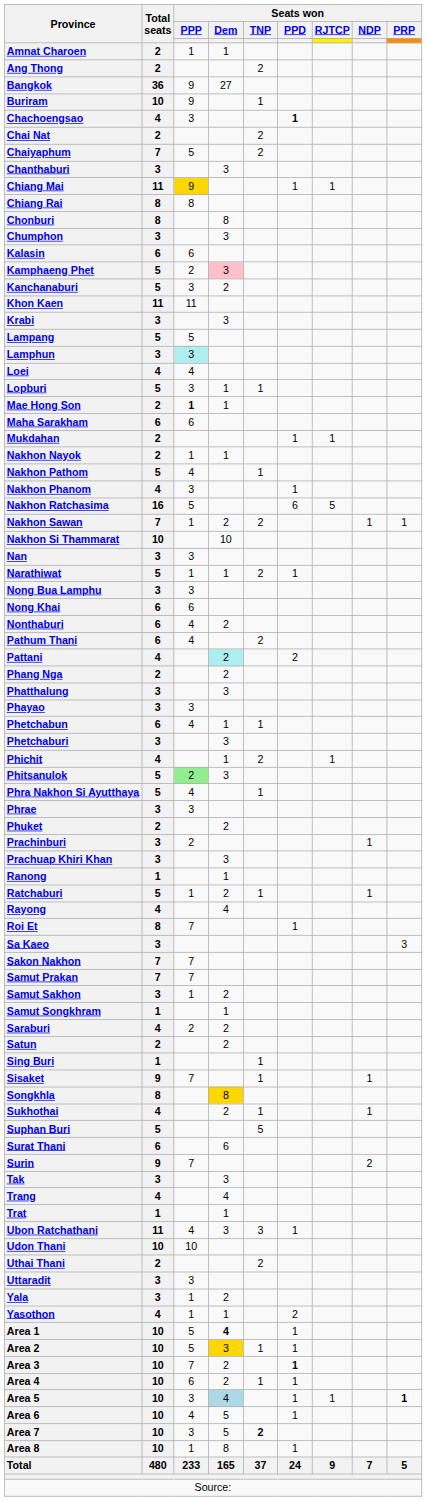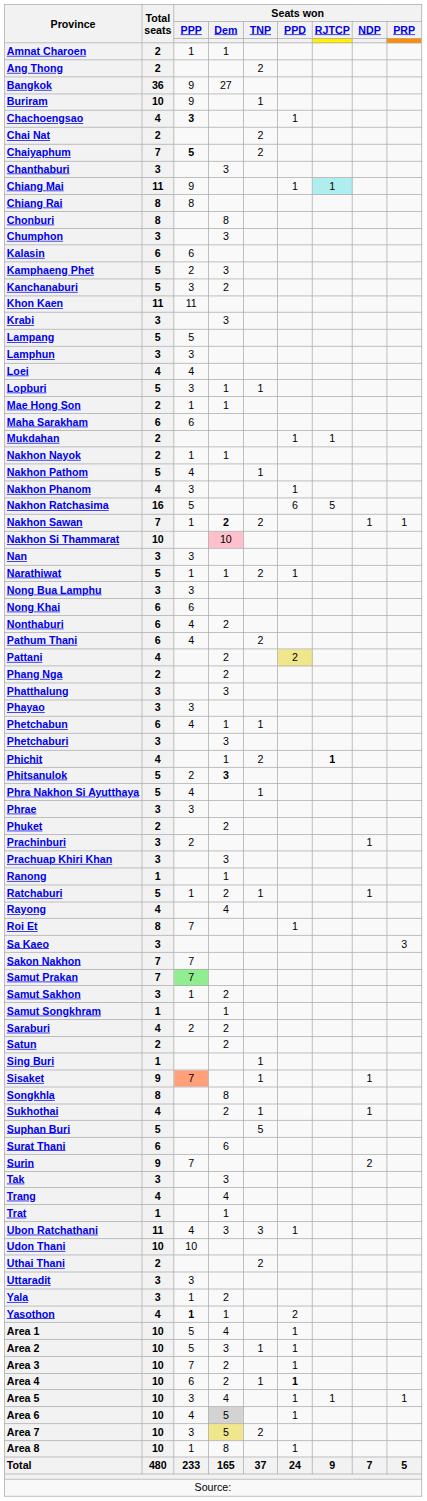Chachoengsao | Seats won / PPP: normal -> bold
Chachoengsao | Seats won / PPD: bold -> normal
Chaiyaphum | Seats won / PPP: normal -> bold
Chiang Mai | Seats won / PPP: gold background -> no background
Chiang Mai | Seats won / RJTCP: no background -> paleturquoise background
Kamphaeng Phet | Seats won / Dem: pink background -> no background
Lamphun | Seats won / PPP: paleturquoise background -> no background
Mae Hong Son | Seats won / PPP: bold -> normal
Nakhon Sawan | Seats won / Dem: normal -> bold
Nakhon Si Thammarat | Seats won / Dem: no background -> pink background
Pattani | Seats won / Dem: paleturquoise background -> no background
Pattani | Seats won / PPD: no background -> khaki background
Phichit | Seats won / RJTCP: normal -> bold
Phitsanulok | Seats won / PPP: lightgreen background -> no background
Phitsanulok | Seats won / Dem: normal -> bold
Samut Prakan | Seats won / PPP: no background -> lightgreen background
Sisaket | Seats won / PPP: no background -> lightsalmon background
Songkhla | Seats won / Dem: gold background -> no background
Yasothon | Seats won / PPP: normal -> bold
Area 1 | Seats won / Dem: bold -> normal
Area 2 | Seats won / Dem: gold background -> no background
Area 3 | Seats won / PPD: bold -> normal
Area 4 | Seats won / PPD: normal -> bold
Area 5 | Seats won / Dem: lightblue background -> no background
Area 5 | Seats won / PRP: bold -> normal
Area 6 | Seats won / Dem: no background -> lightgrey background
Area 7 | Seats won / Dem: no background -> khaki background
Area 7 | Seats won / TNP: bold -> normal
